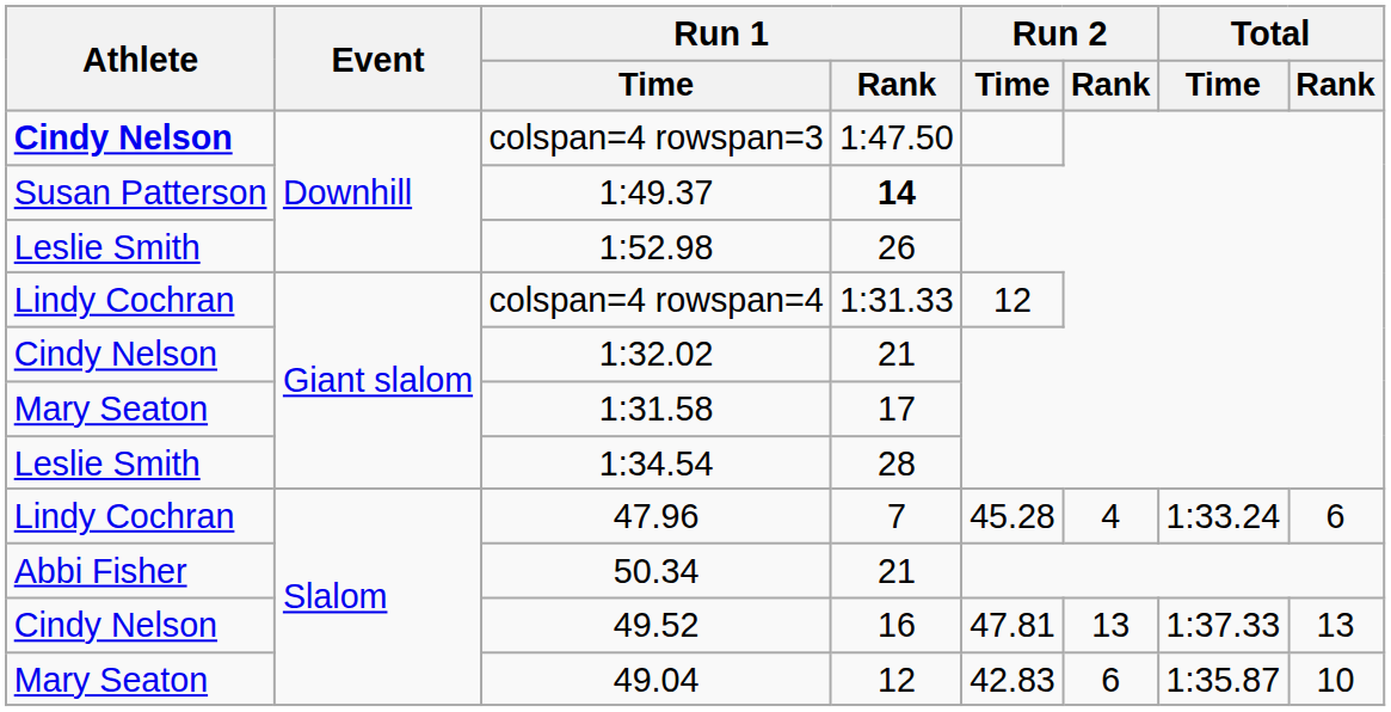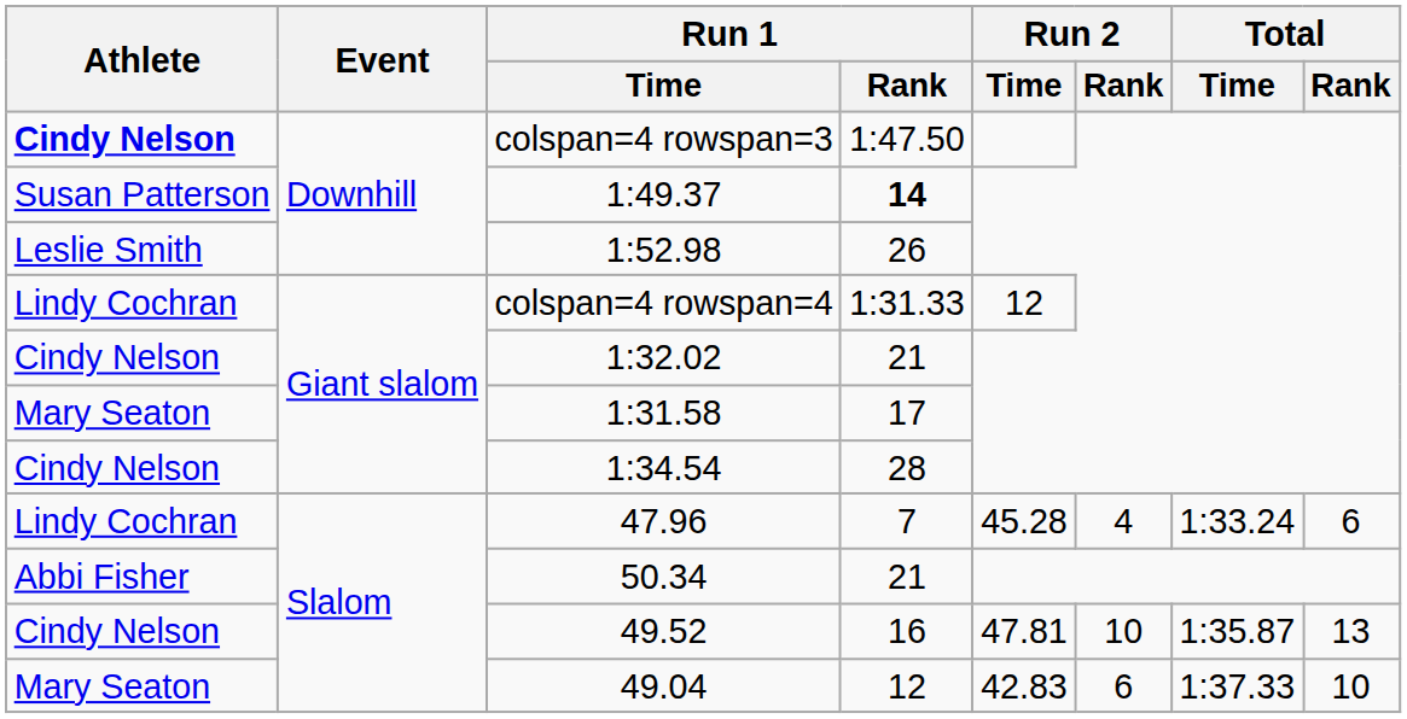1:34.54 | Athlete: Leslie Smith -> Cindy Nelson
49.52 | Run 2 / Rank: 13 -> 10
49.52 | Total / Time: 1:37.33 -> 1:35.87
49.04 | Total / Time: 1:35.87 -> 1:37.33
